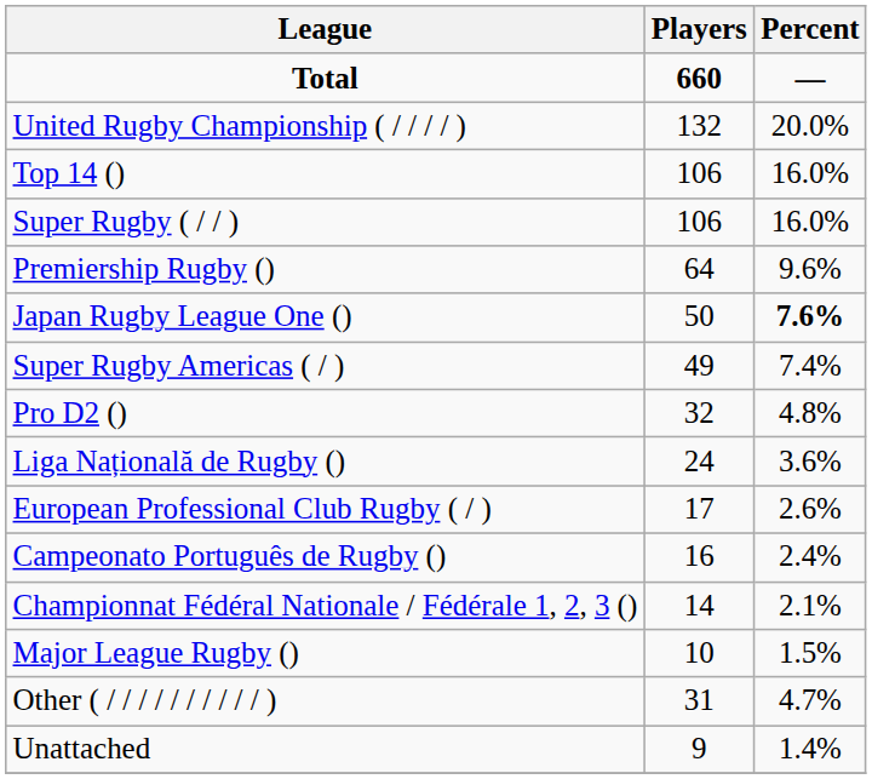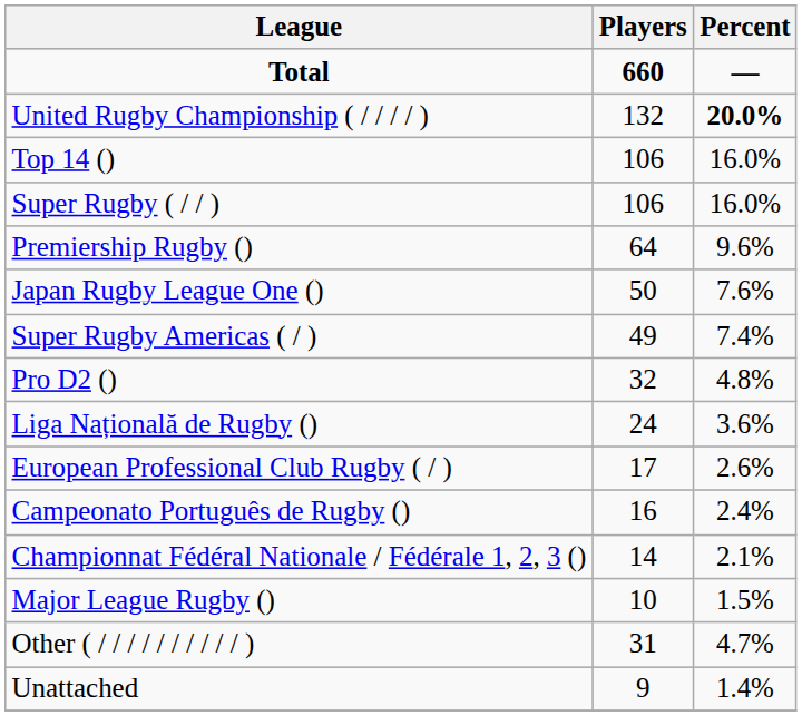United Rugby Championship ( / / / / ) | Percent: normal -> bold
Japan Rugby League One () | Percent: bold -> normal
